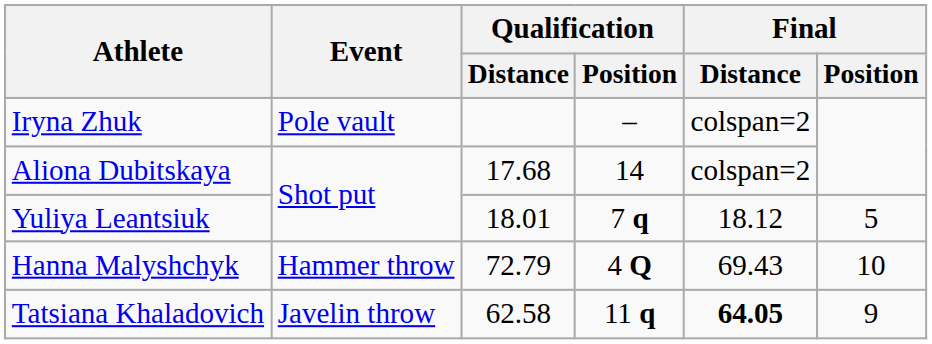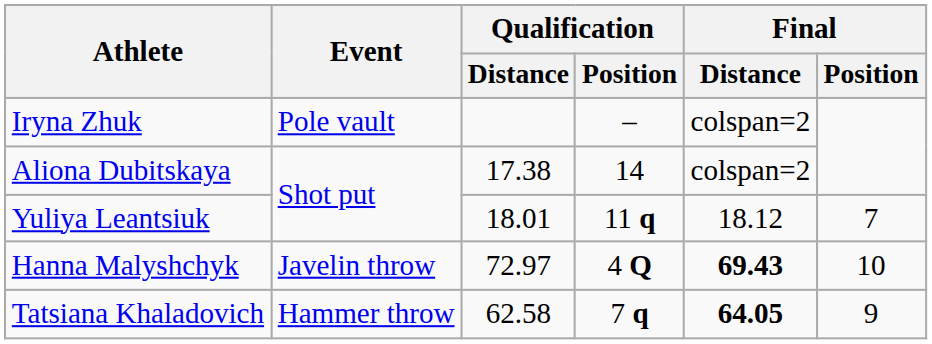Aliona Dubitskaya | Qualification / Distance: 17.68 -> 17.38
Yuliya Leantsiuk | Qualification / Position: 7 q -> 11 q
Yuliya Leantsiuk | Final / Position: 5 -> 7
Hanna Malyshchyk | Event: Hammer throw -> Javelin throw
Hanna Malyshchyk | Qualification / Distance: 72.79 -> 72.97
Hanna Malyshchyk | Final / Distance: normal -> bold
Tatsiana Khaladovich | Event: Javelin throw -> Hammer throw
Tatsiana Khaladovich | Qualification / Position: 11 q -> 7 q
